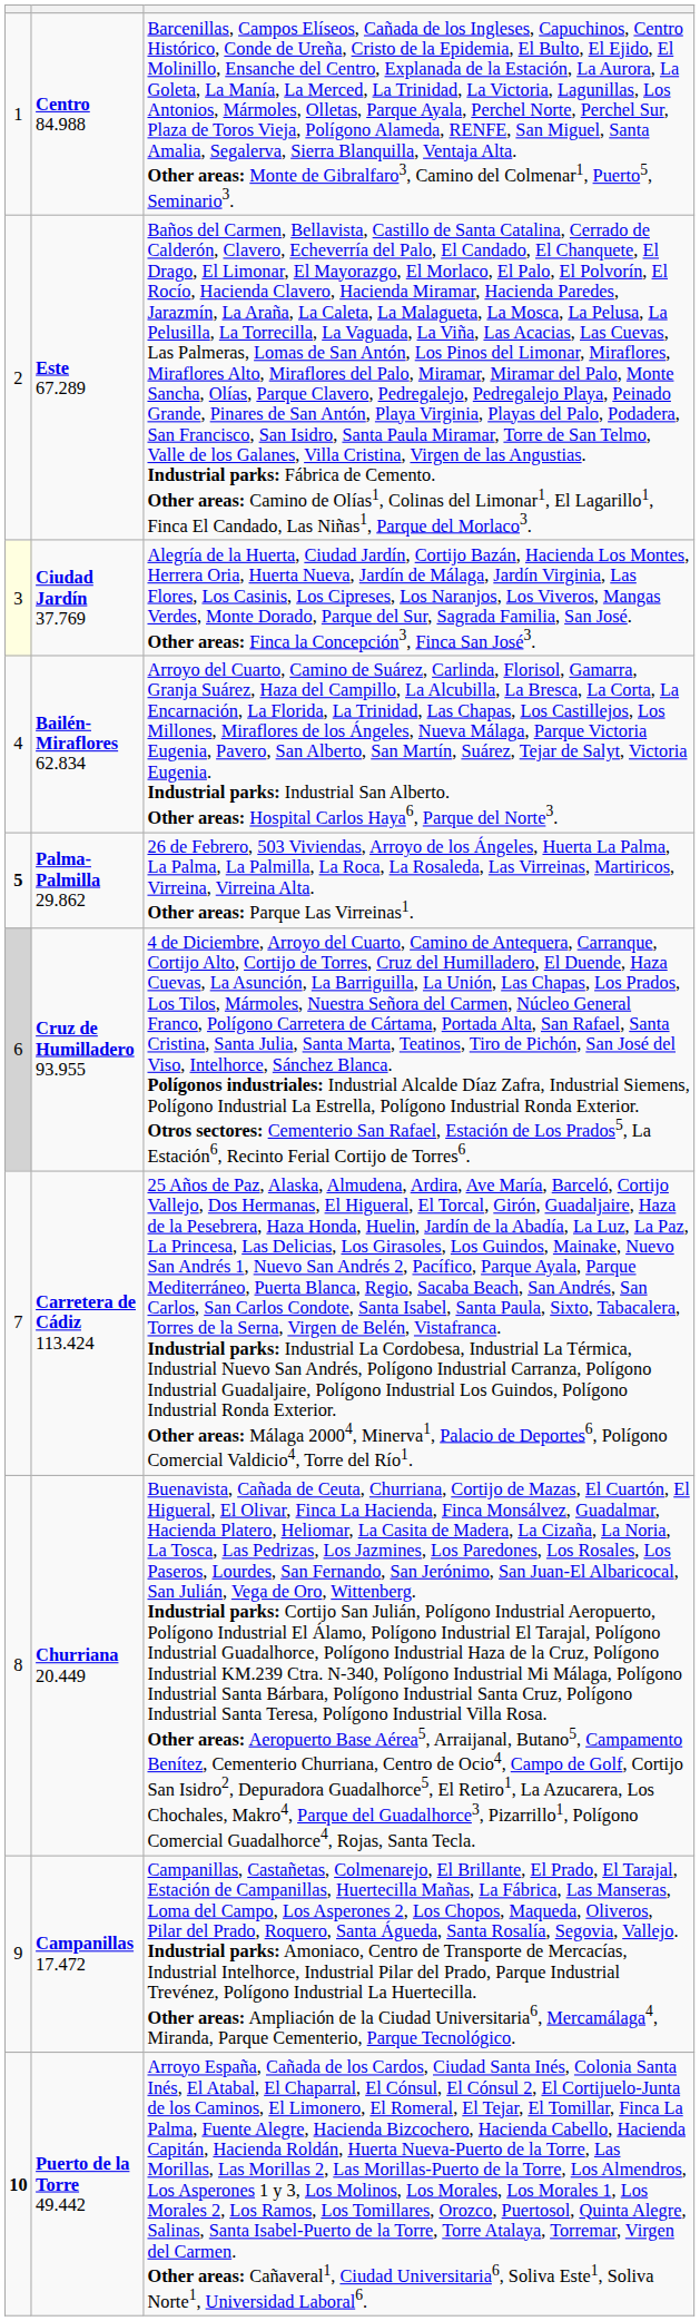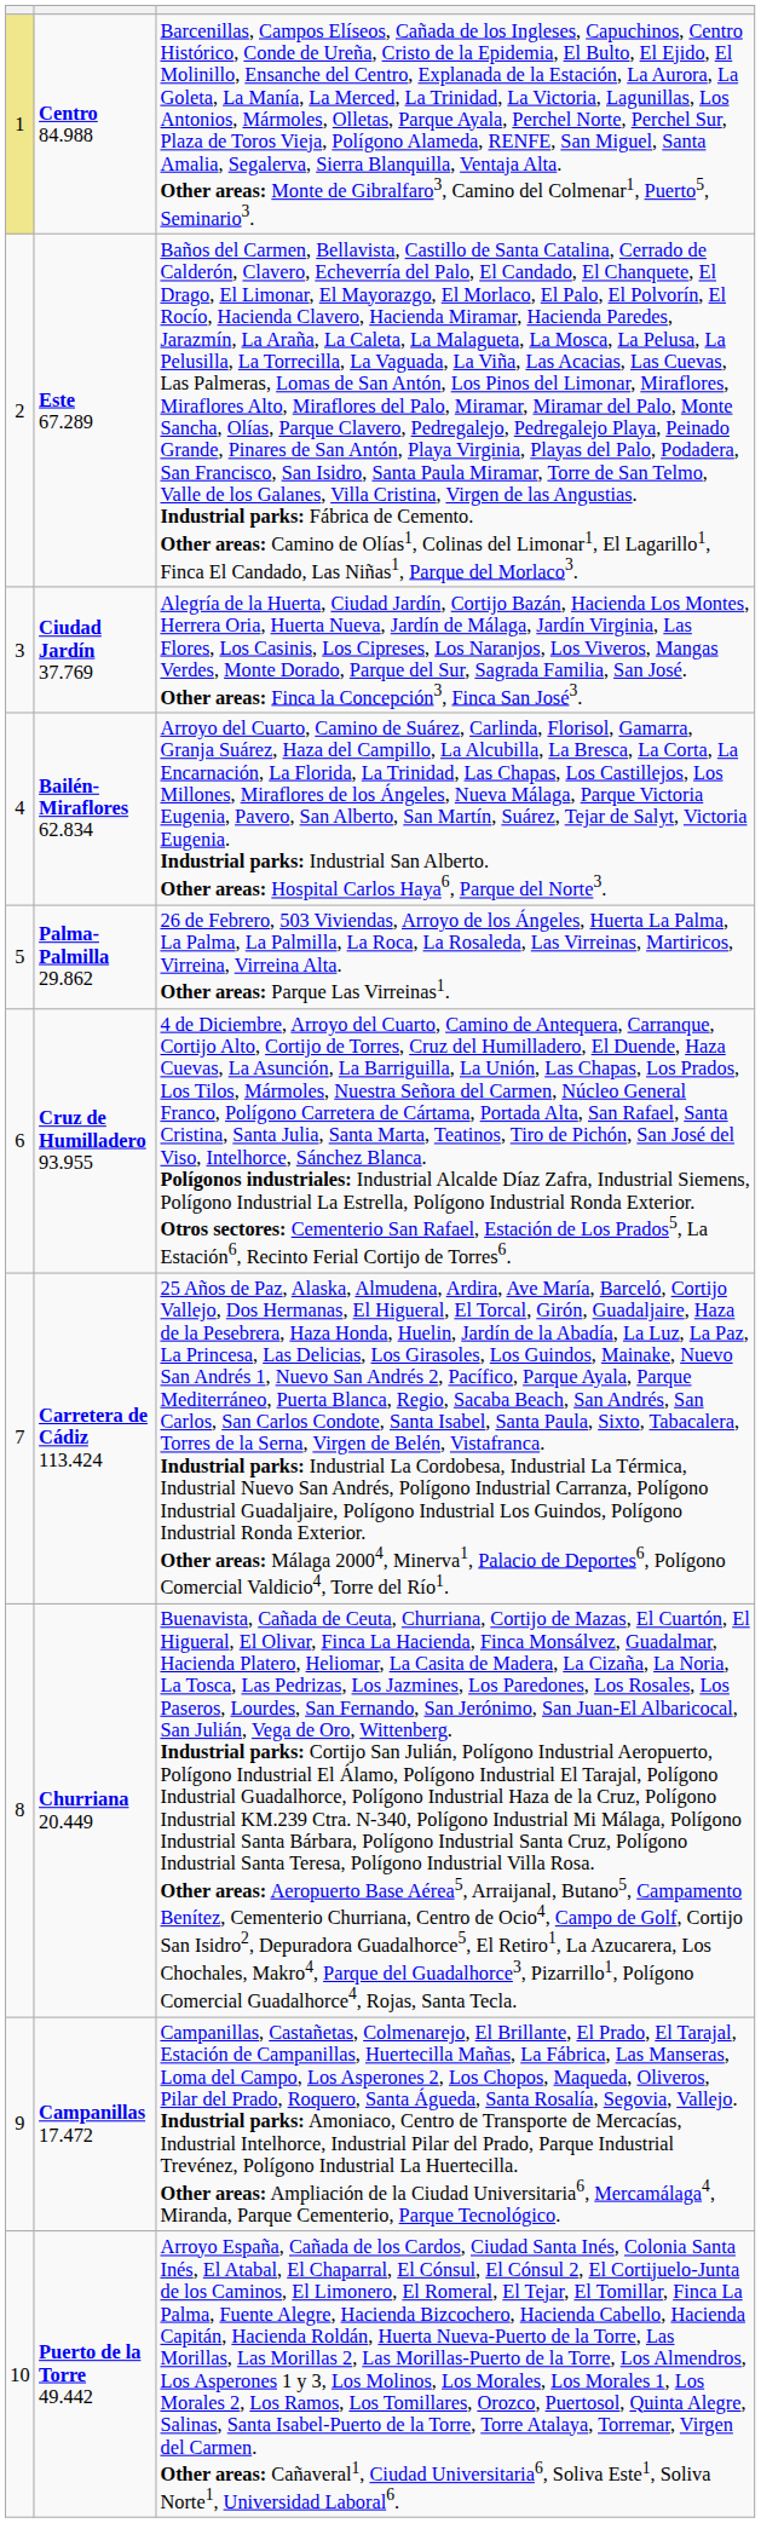Centro 84.988 | column 1: no background -> khaki background
Ciudad Jardín 37.769 | column 1: lightyellow background -> no background
Palma-Palmilla 29.862 | column 1: bold -> normal
Cruz de Humilladero 93.955 | column 1: lightgrey background -> no background
Puerto de la Torre 49.442 | column 1: bold -> normal
